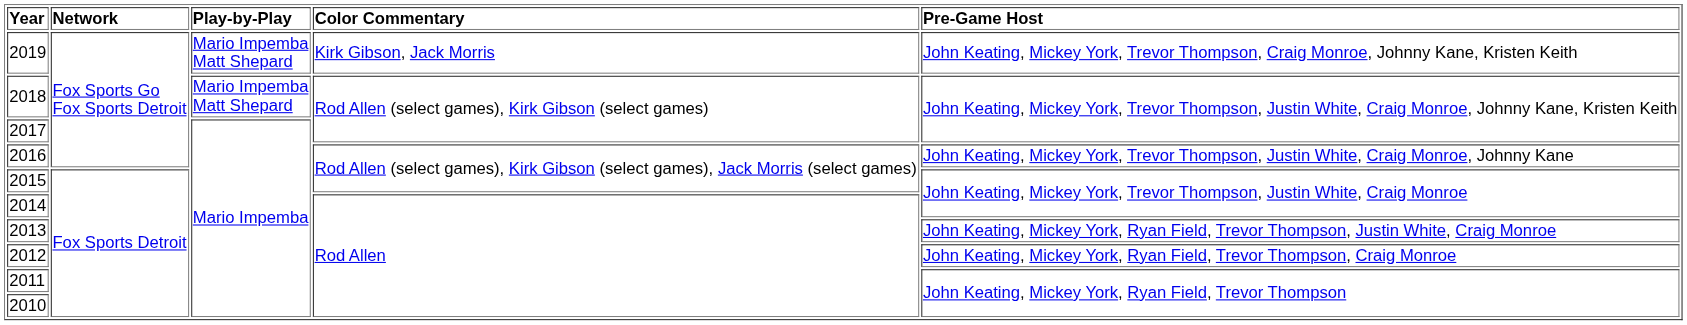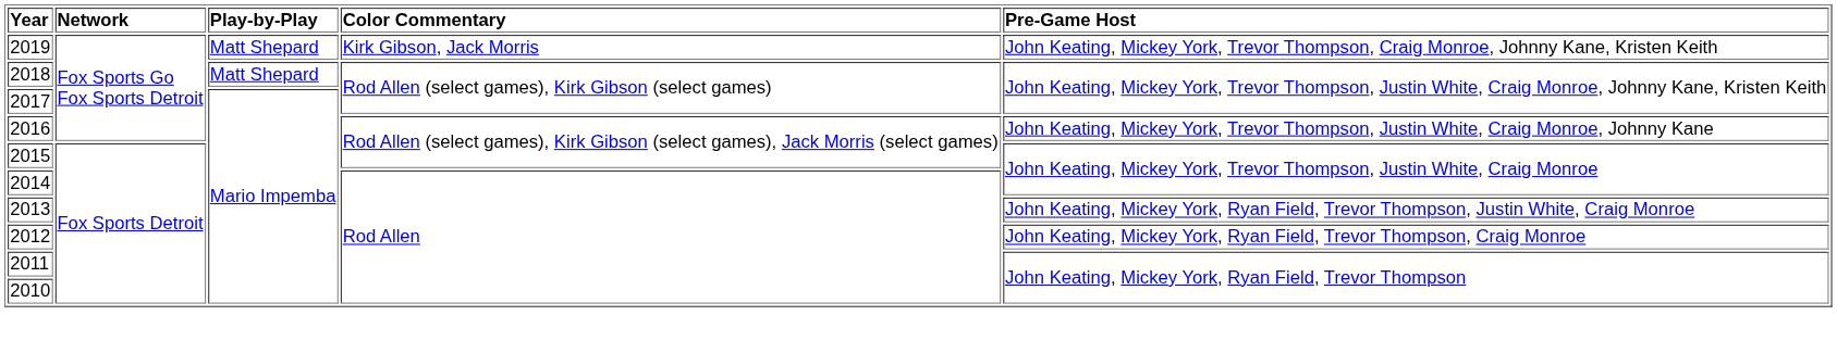2019 | Play-by-Play: Mario Impemba Matt Shepard -> Matt Shepard
2018 | Play-by-Play: Mario Impemba Matt Shepard -> Matt Shepard
